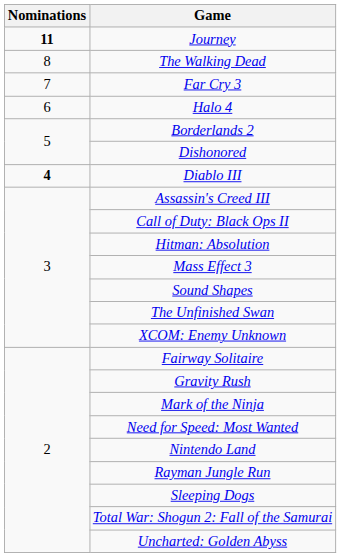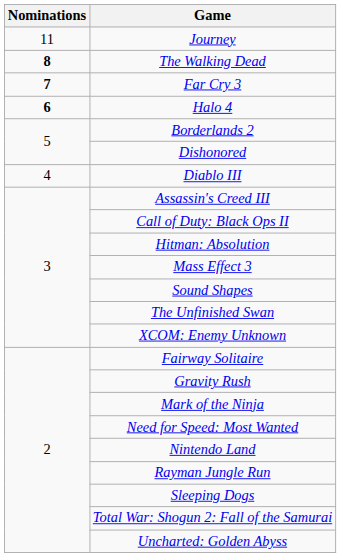Journey | Nominations: bold -> normal
The Walking Dead | Nominations: normal -> bold
Far Cry 3 | Nominations: normal -> bold
Halo 4 | Nominations: normal -> bold
Diablo III | Nominations: bold -> normal
